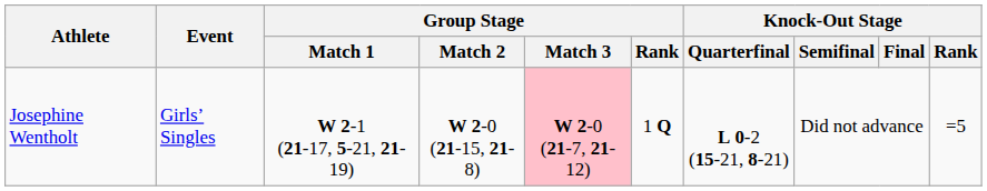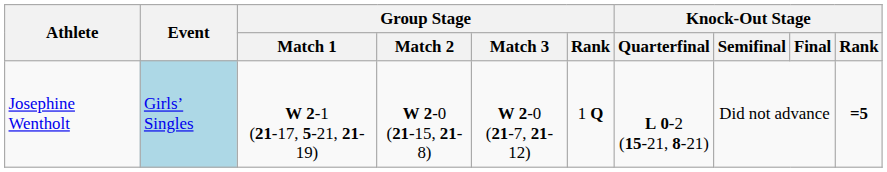Josephine Wentholt | Event: no background -> lightblue background
Josephine Wentholt | Group Stage / Match 3: pink background -> no background
Josephine Wentholt | Knock-Out Stage / Rank: normal -> bold
